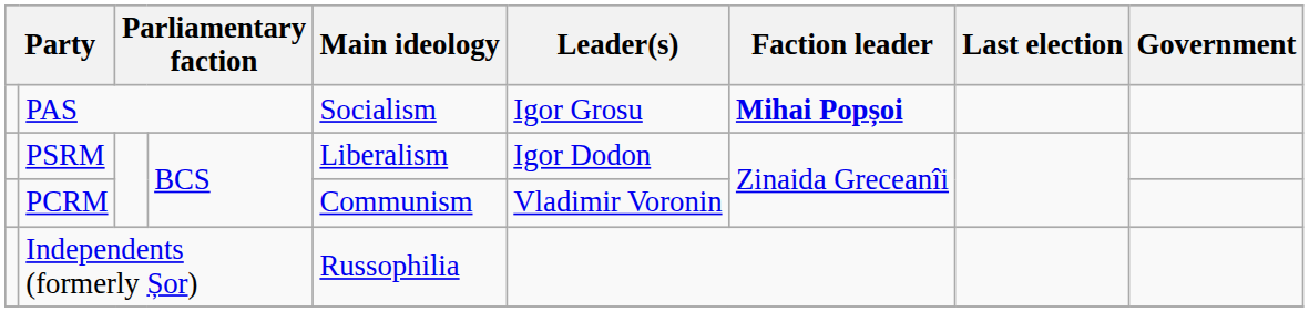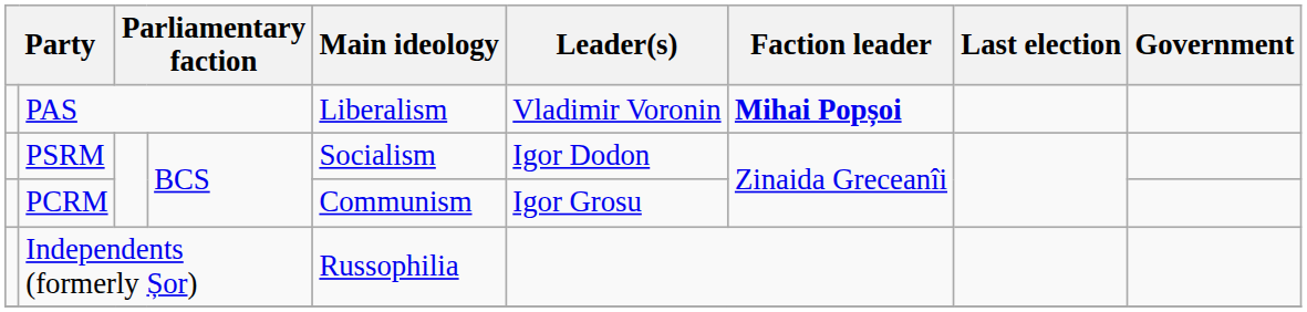PAS | Main ideology: Socialism -> Liberalism
PAS | Leader(s): Igor Grosu -> Vladimir Voronin
PSRM | Main ideology: Liberalism -> Socialism
PCRM | Leader(s): Vladimir Voronin -> Igor Grosu
